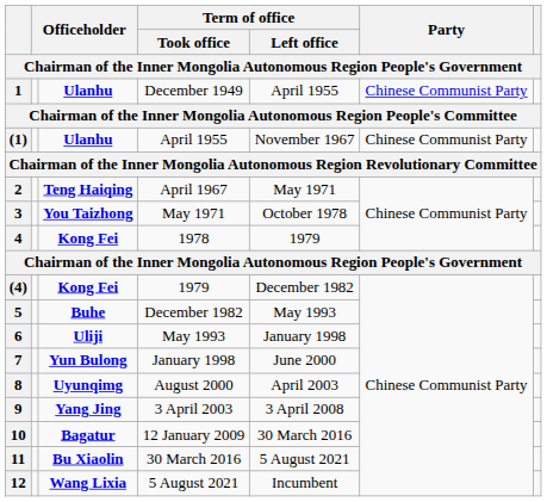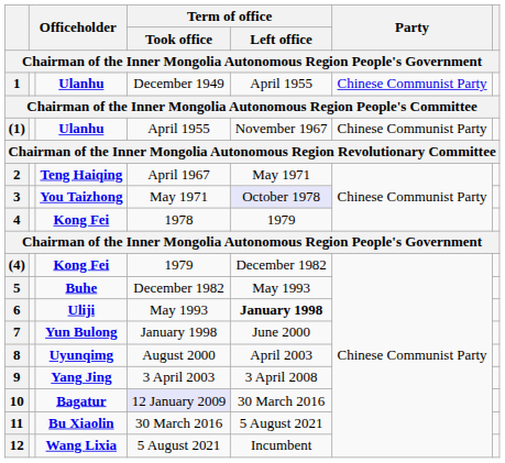3 | Term of office / Left office: no background -> lavender background
6 | Term of office / Left office: normal -> bold
10 | Term of office / Took office: no background -> lavender background
